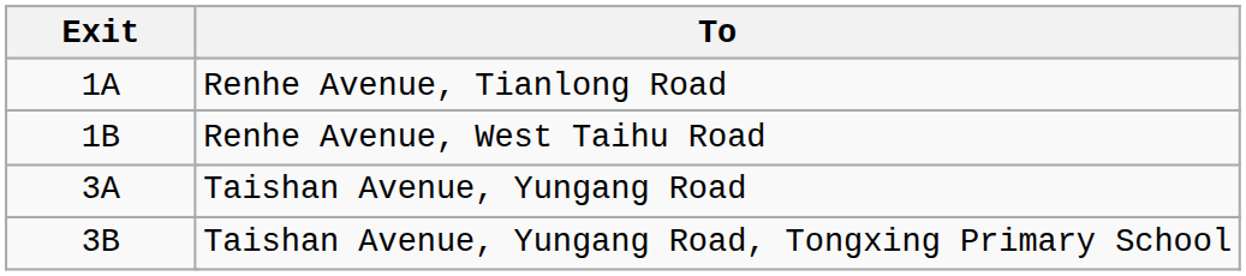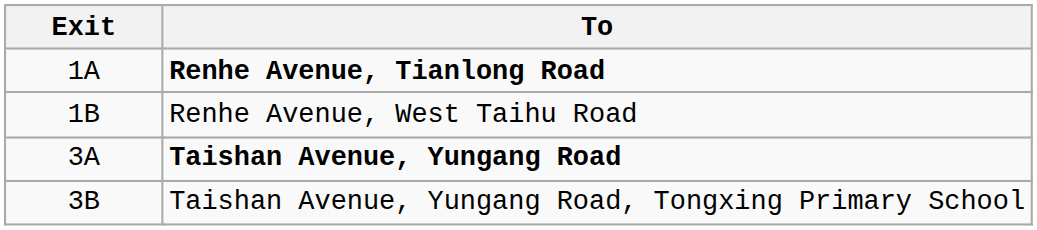Renhe Avenue, Tianlong Road | To: normal -> bold
Taishan Avenue, Yungang Road | To: normal -> bold
